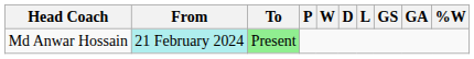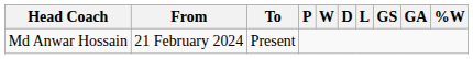Md Anwar Hossain | From: paleturquoise background -> no background
Md Anwar Hossain | To: lightgreen background -> no background
